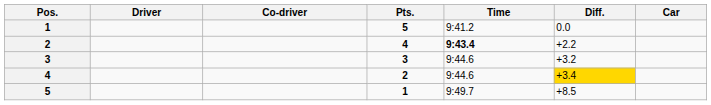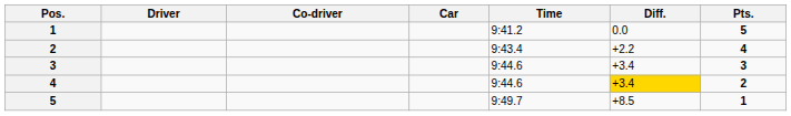columns swapped: Car <-> Pts.
row 3 | Time: bold -> normal
row 4 | Diff.: +3.2 -> +3.4
